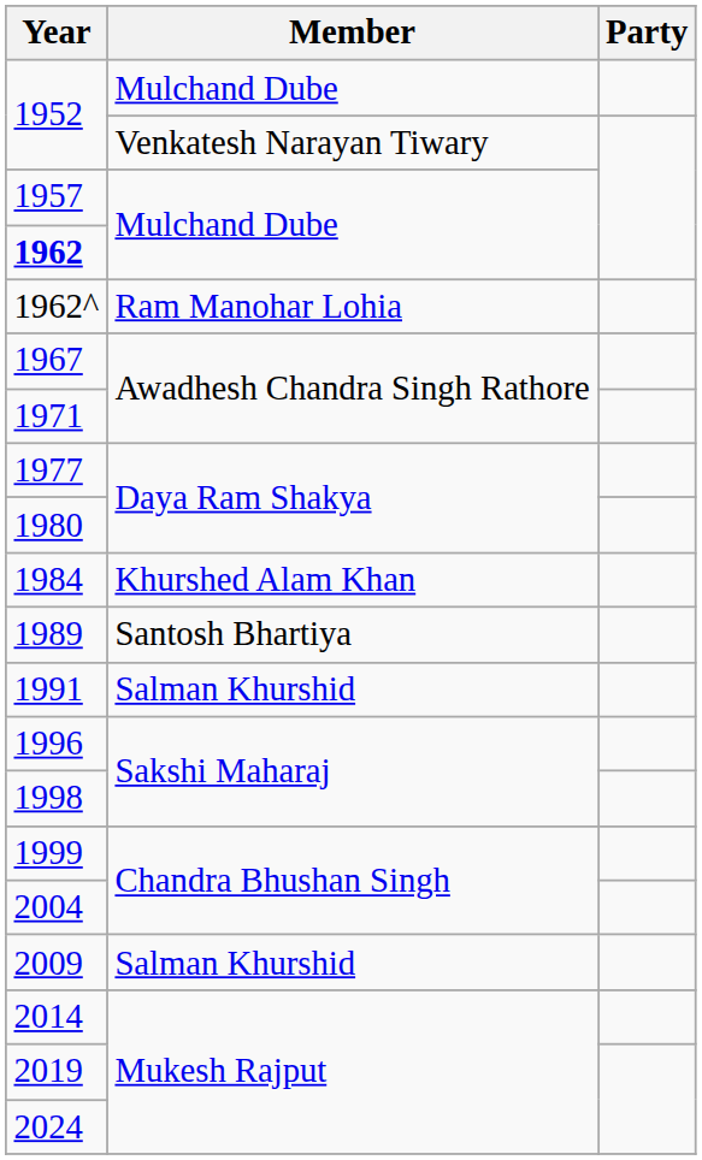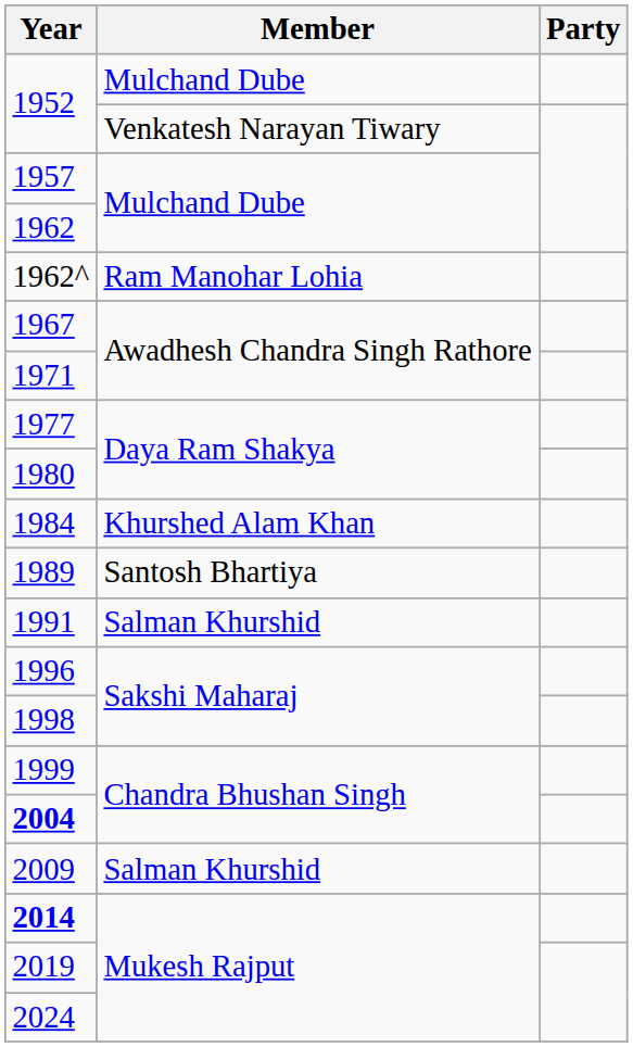1962 | Year: bold -> normal
2004 | Year: normal -> bold
2014 | Year: normal -> bold
